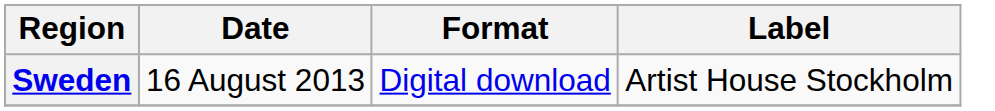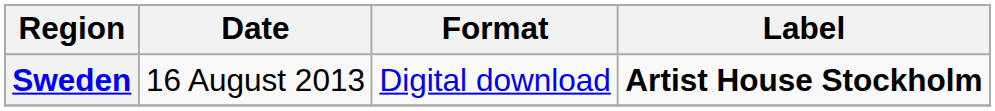Sweden | Label: normal -> bold
